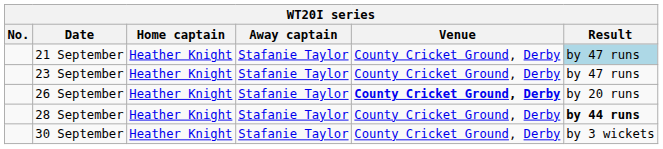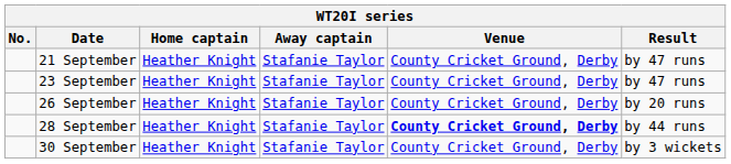21 September | Result: lightblue background -> no background
26 September | Venue: bold -> normal
28 September | Venue: normal -> bold
28 September | Result: bold -> normal
